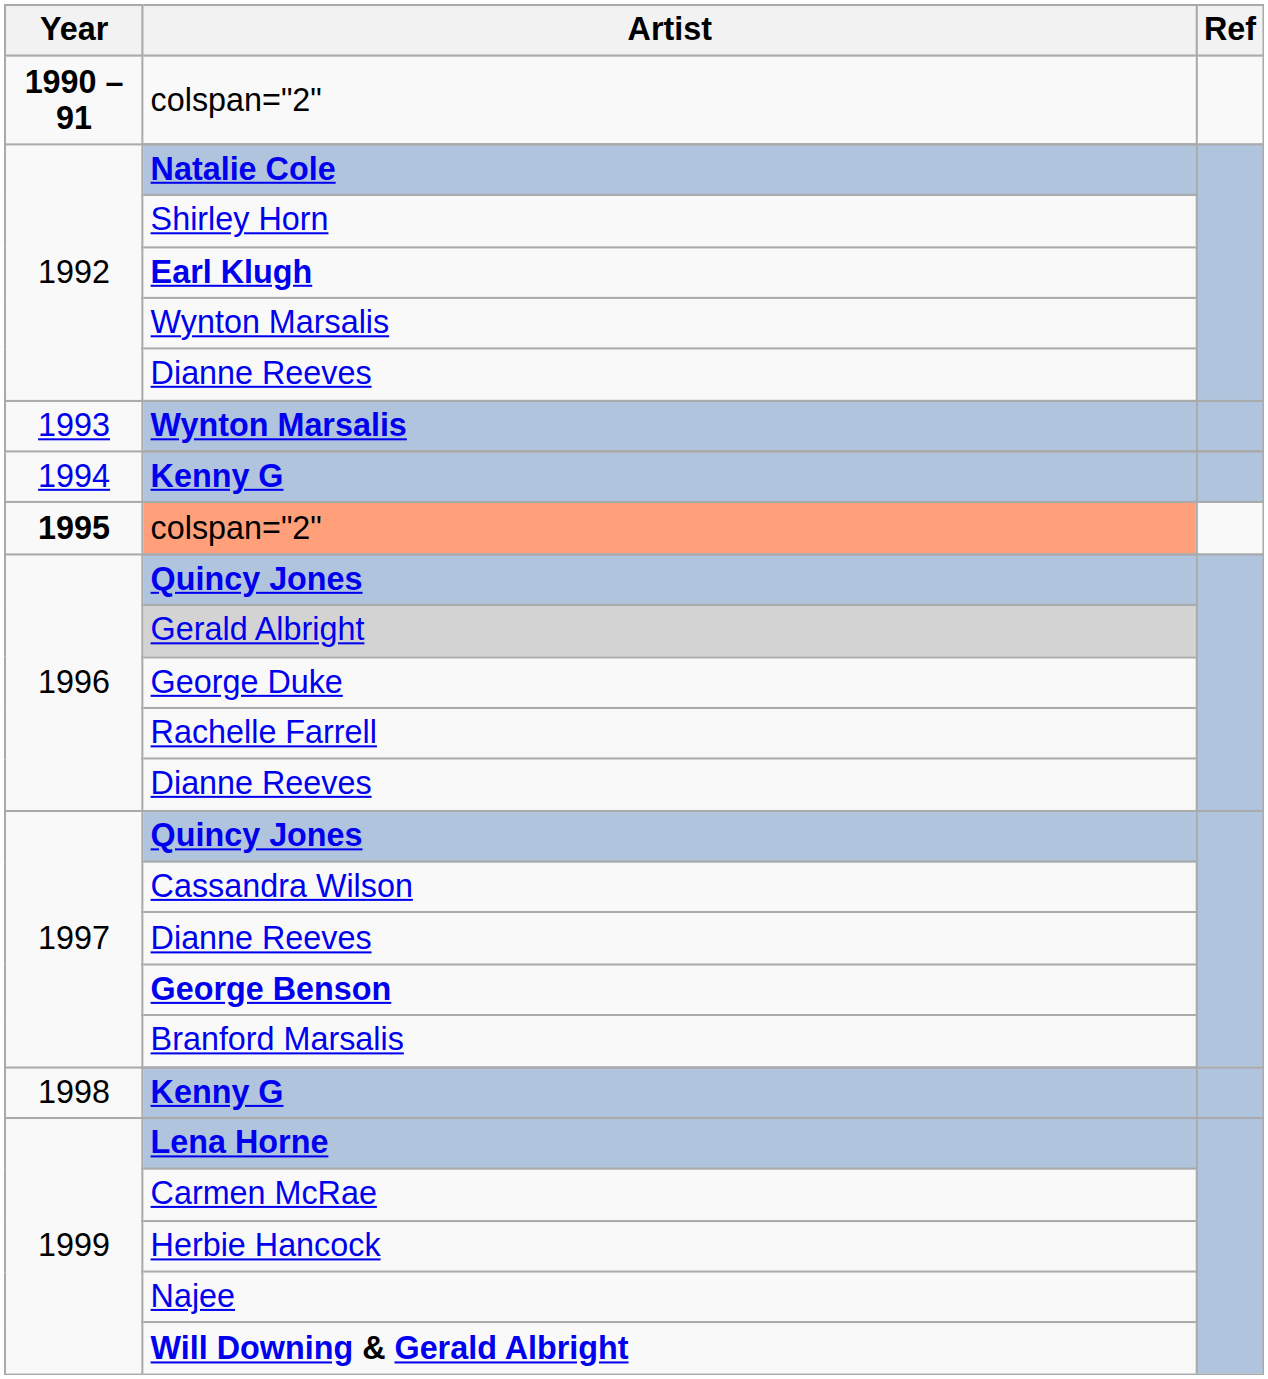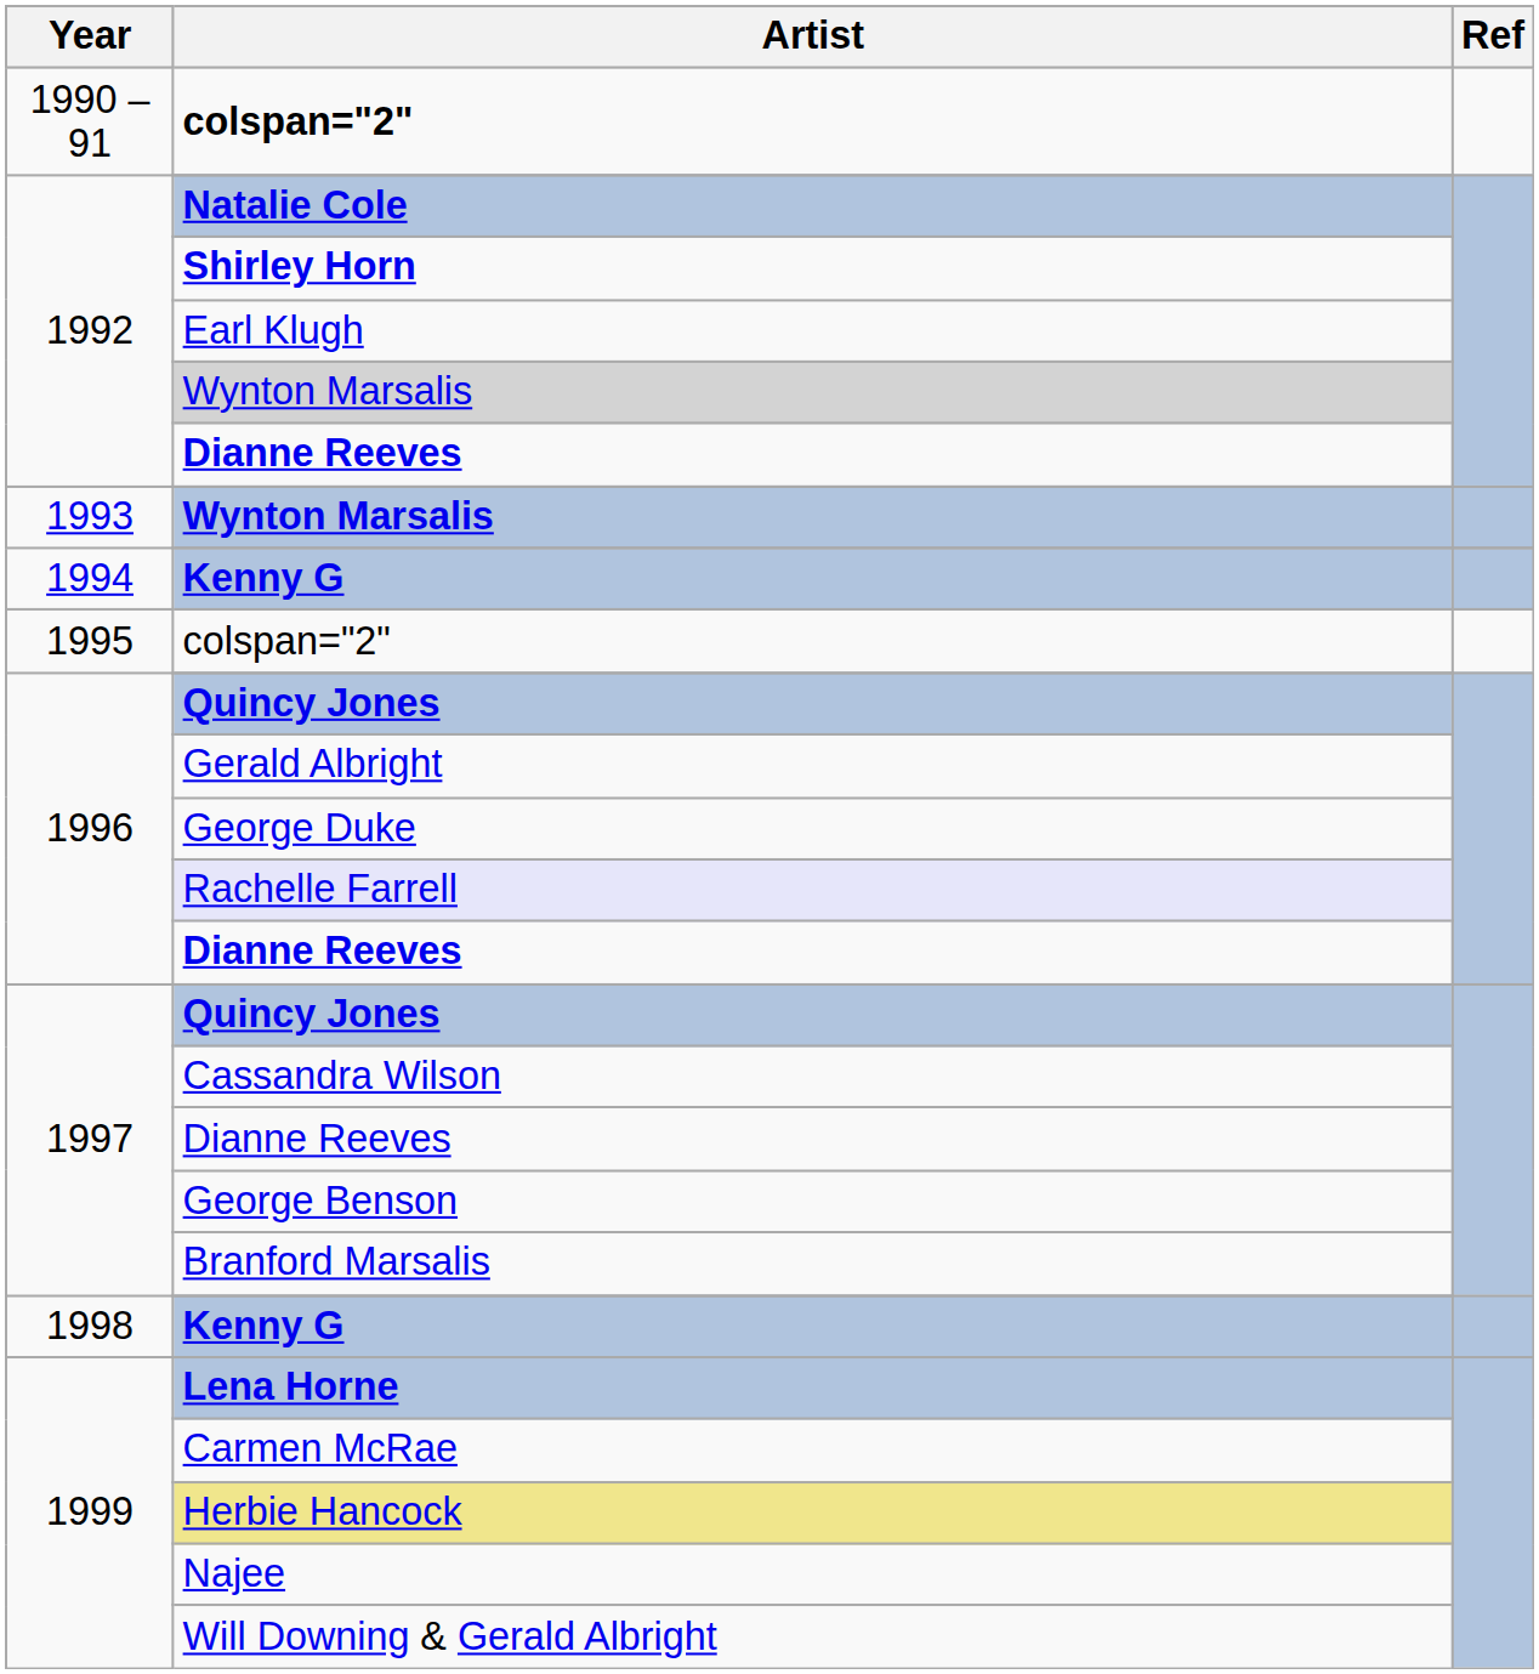1990 – 91 / colspan="2" | Year: bold -> normal
1990 – 91 / colspan="2" | Artist: normal -> bold
Shirley Horn | Artist: normal -> bold
Earl Klugh | Artist: bold -> normal
1992 / Wynton Marsalis | Artist: no background -> lightgrey background
1992 / Dianne Reeves | Artist: normal -> bold
1995 / colspan="2" | Year: bold -> normal
1995 / colspan="2" | Artist: lightsalmon background -> no background
Gerald Albright | Artist: lightgrey background -> no background
Rachelle Farrell | Artist: no background -> lavender background
1996 / Dianne Reeves | Artist: normal -> bold
George Benson | Artist: bold -> normal
Herbie Hancock | Artist: no background -> khaki background
Will Downing & Gerald Albright | Artist: bold -> normal
